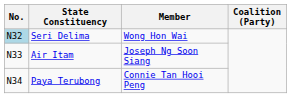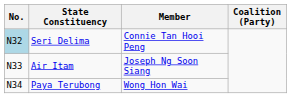Seri Delima | Member: Wong Hon Wai -> Connie Tan Hooi Peng
Paya Terubong | Member: Connie Tan Hooi Peng -> Wong Hon Wai
